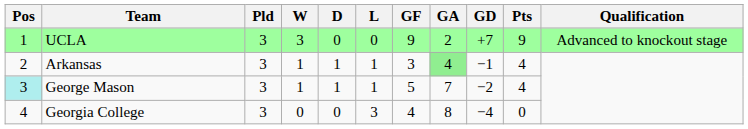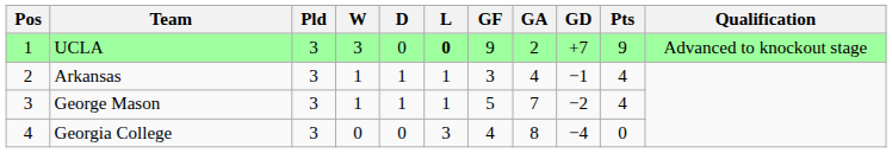UCLA | L: normal -> bold
Arkansas | GA: lightgreen background -> no background
George Mason | Pos: paleturquoise background -> no background
